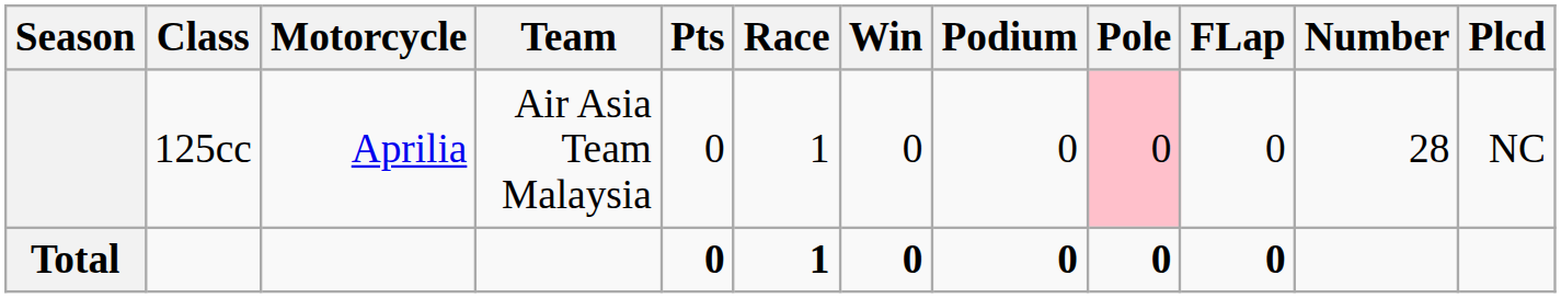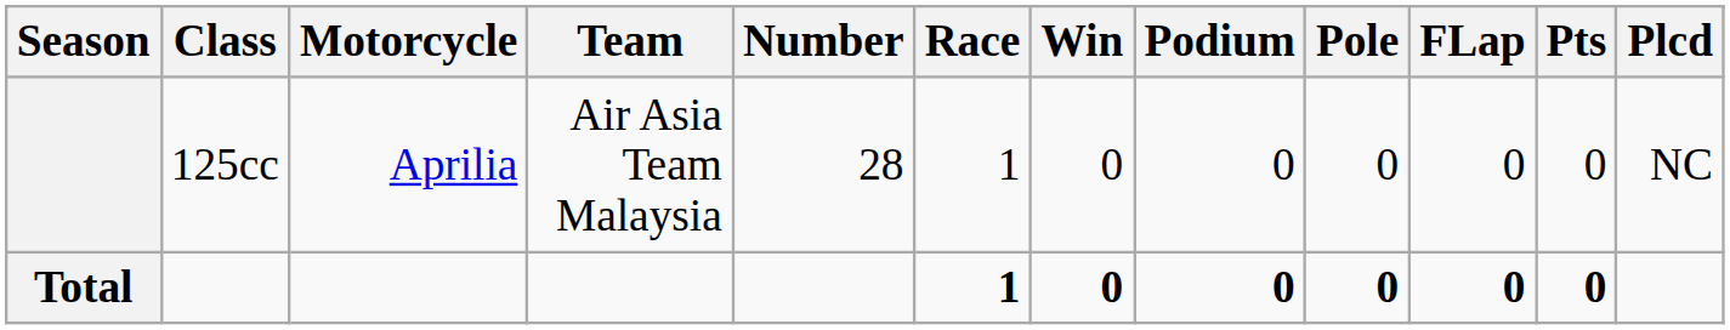columns swapped: Number <-> Pts
row 2 | Pole: pink background -> no background
